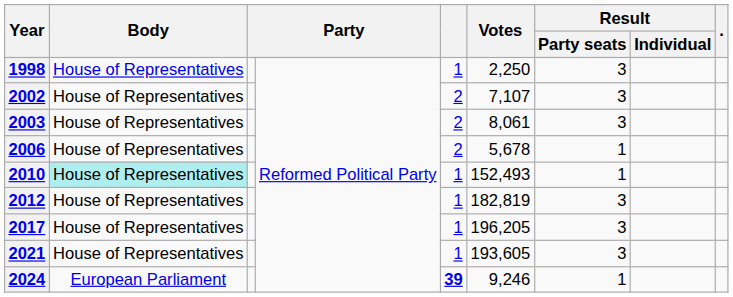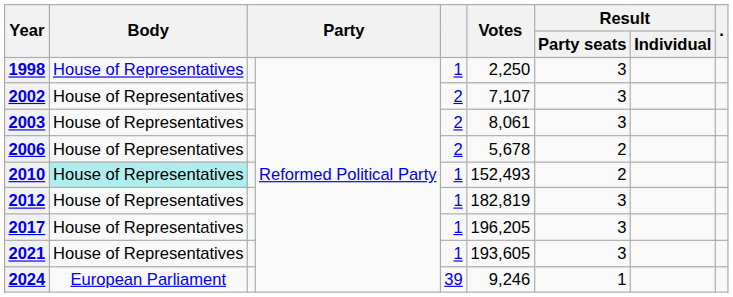2006 | Result / Party seats: 1 -> 2
2010 | Result / Party seats: 1 -> 2
2024 | column 5: bold -> normal
